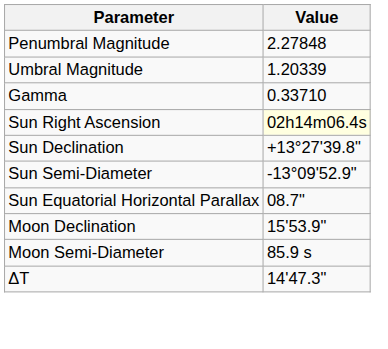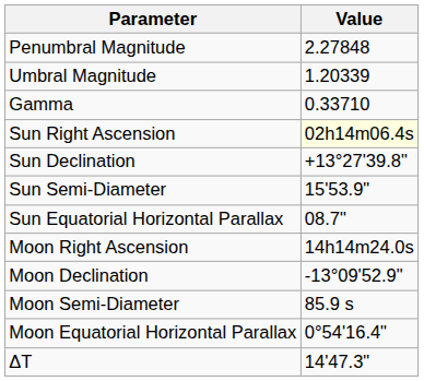Sun Semi-Diameter | Value: -13°09'52.9" -> 15'53.9"
+ row: Moon Right Ascension | 14h14m24.0s
Moon Declination | Value: 15'53.9" -> -13°09'52.9"
+ row: Moon Equatorial Horizontal Parallax | 0°54'16.4"
